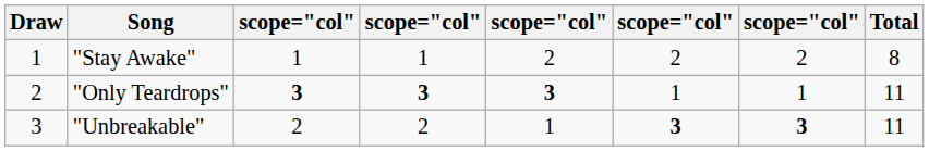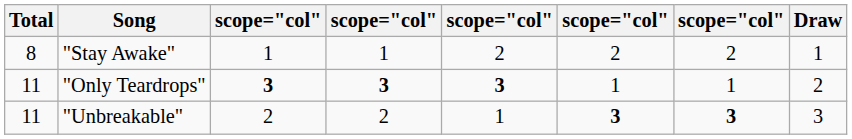columns swapped: Draw <-> Total
